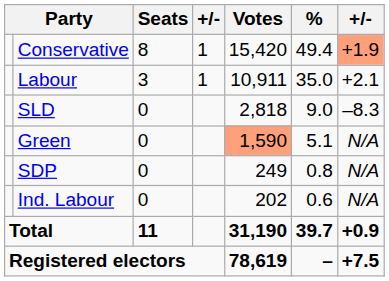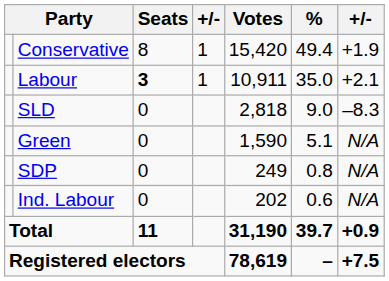Conservative | column 7: lightsalmon background -> no background
Labour | Seats: normal -> bold
Green | Votes: lightsalmon background -> no background
